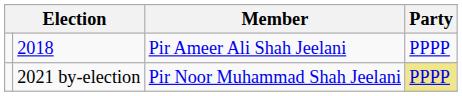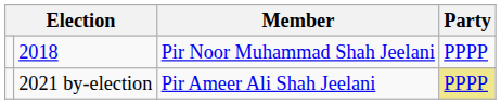2018 | Member: Pir Ameer Ali Shah Jeelani -> Pir Noor Muhammad Shah Jeelani
2021 by-election | Member: Pir Noor Muhammad Shah Jeelani -> Pir Ameer Ali Shah Jeelani
